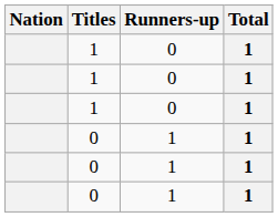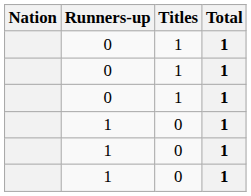columns swapped: Titles <-> Runners-up
